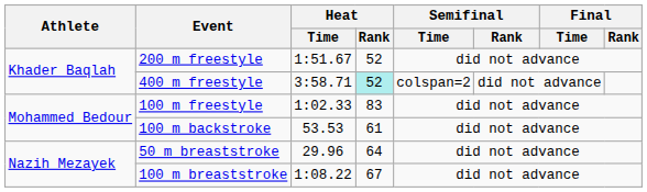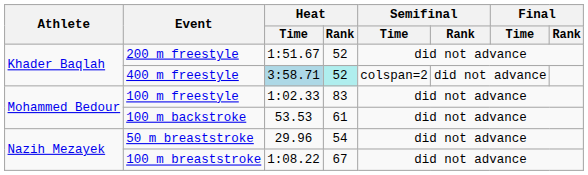400 m freestyle | Heat / Time: no background -> lightblue background
50 m breaststroke | Heat / Rank: 64 -> 54
